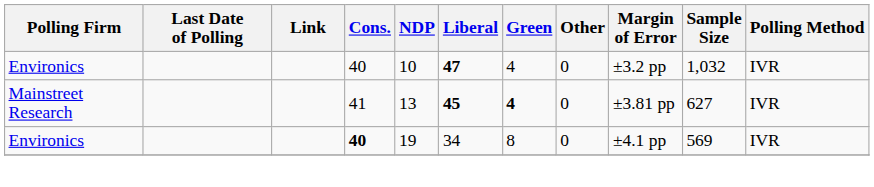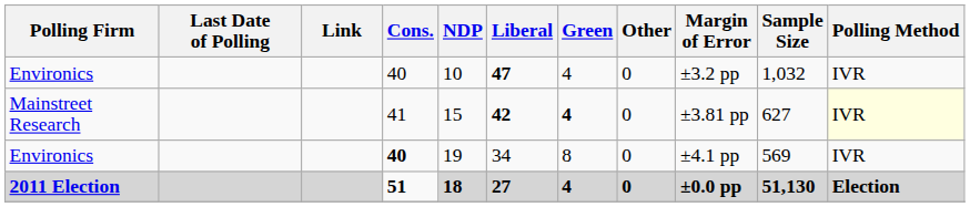Mainstreet Research | NDP: 13 -> 15
Mainstreet Research | Liberal: 45 -> 42
Mainstreet Research | Polling Method: no background -> lightyellow background
+ row: 2011 Election | 51 | 18 | 27 | 4 | 0 | ±0.0 pp | 51,130 | Election
